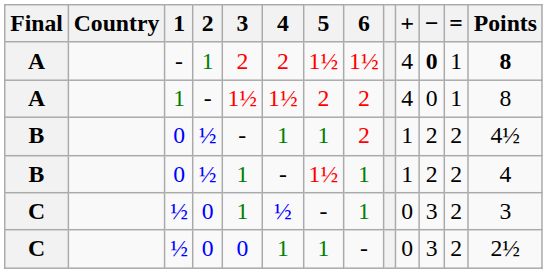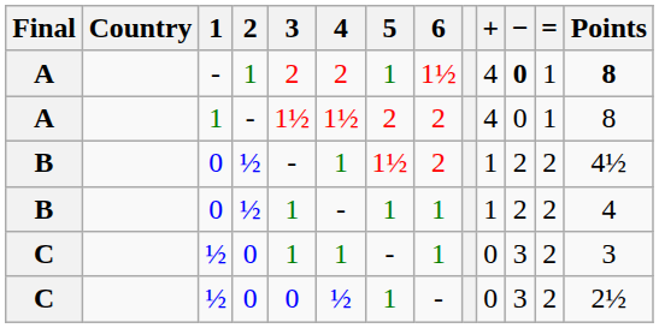row 2 | 5: 1½ -> 1
row 4 | 5: 1 -> 1½
row 5 | 5: 1½ -> 1
row 6 | 4: ½ -> 1
row 7 | 4: 1 -> ½
